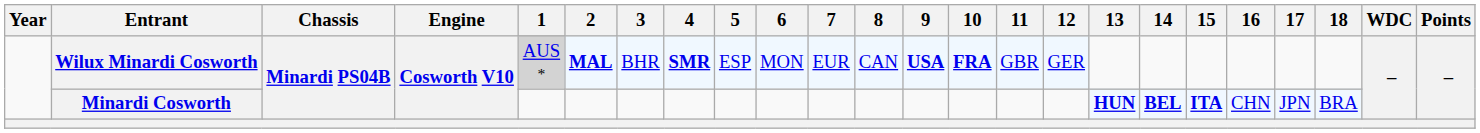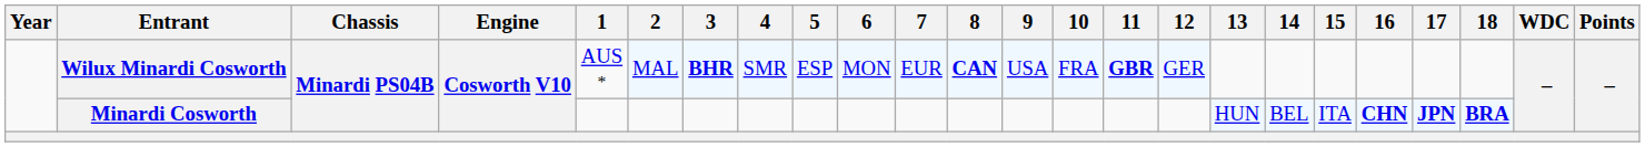Wilux Minardi Cosworth | 1: lightgrey background -> no background
Wilux Minardi Cosworth | 2: bold -> normal
Wilux Minardi Cosworth | 3: normal -> bold
Wilux Minardi Cosworth | 4: bold -> normal
Wilux Minardi Cosworth | 8: normal -> bold
Wilux Minardi Cosworth | 9: bold -> normal
Wilux Minardi Cosworth | 10: bold -> normal
Wilux Minardi Cosworth | 11: normal -> bold
Minardi Cosworth | 13: bold -> normal
Minardi Cosworth | 14: bold -> normal
Minardi Cosworth | 15: bold -> normal
Minardi Cosworth | 16: normal -> bold
Minardi Cosworth | 17: normal -> bold
Minardi Cosworth | 18: normal -> bold
